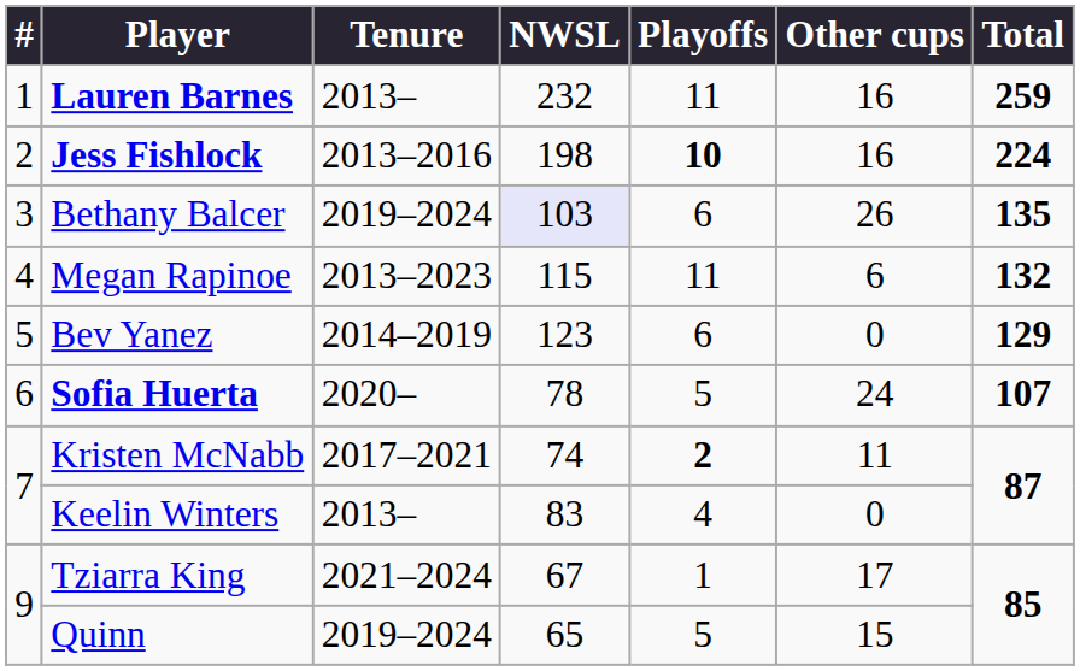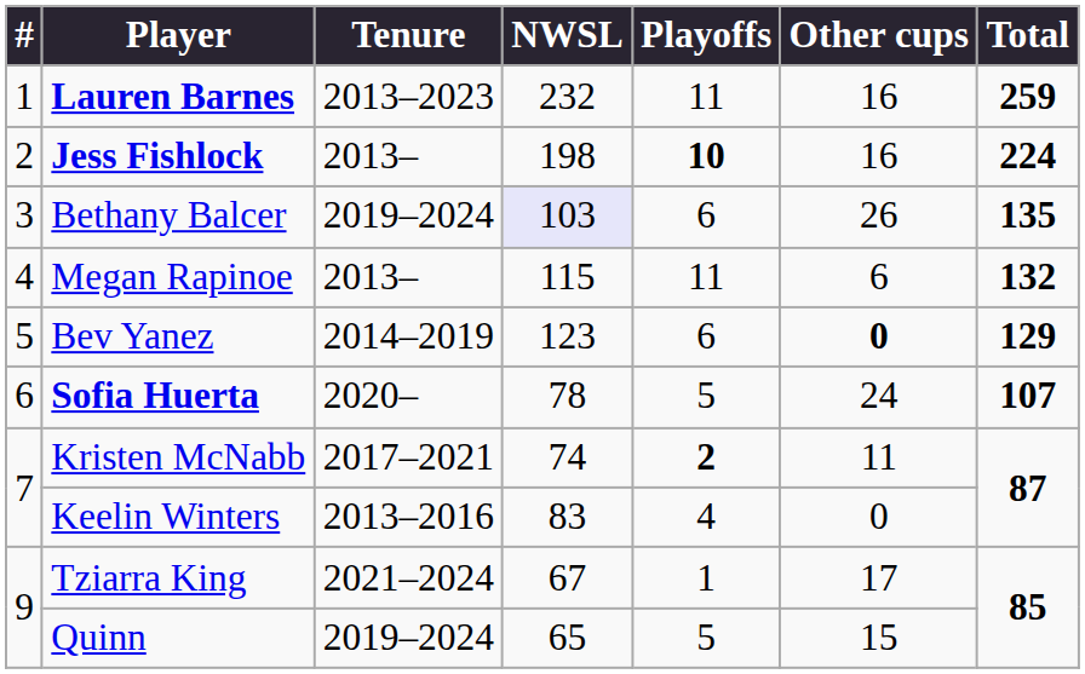Lauren Barnes | Tenure: 2013– -> 2013–2023
Jess Fishlock | Tenure: 2013–2016 -> 2013–
Megan Rapinoe | Tenure: 2013–2023 -> 2013–
Bev Yanez | Other cups: normal -> bold
Keelin Winters | Tenure: 2013– -> 2013–2016
